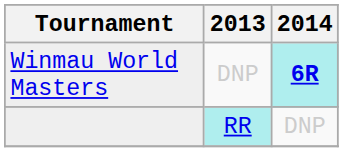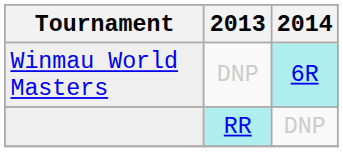Winmau World Masters | 2014: bold -> normal
